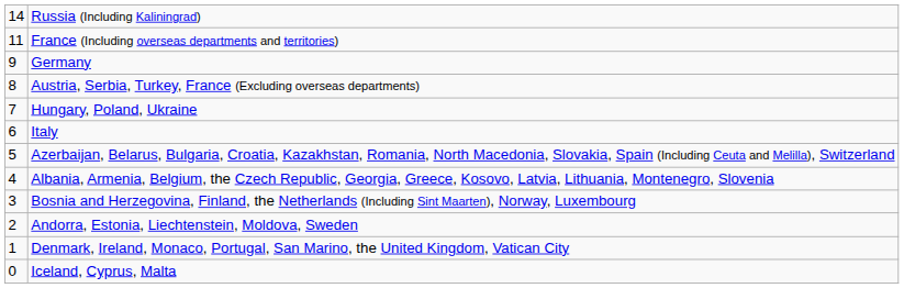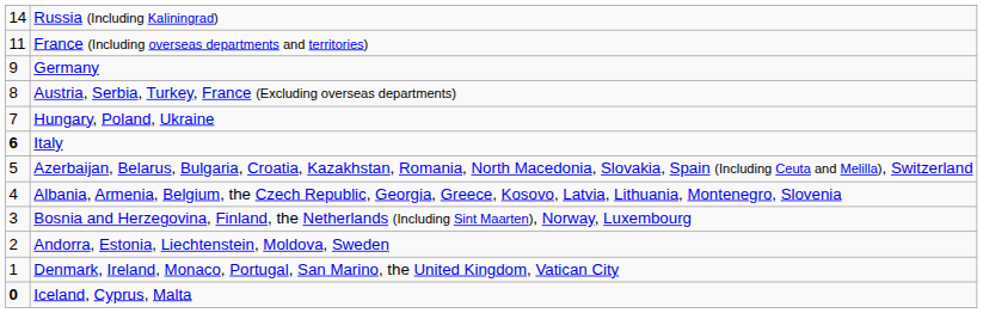Italy | column 1: normal -> bold
Iceland, Cyprus, Malta | column 1: normal -> bold
